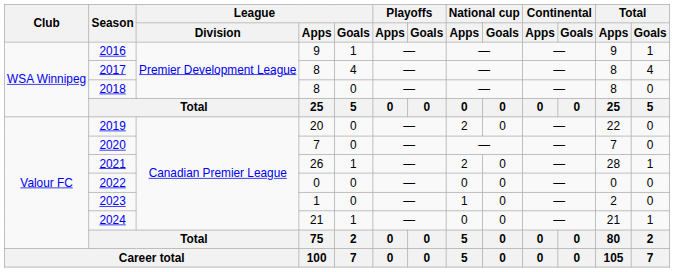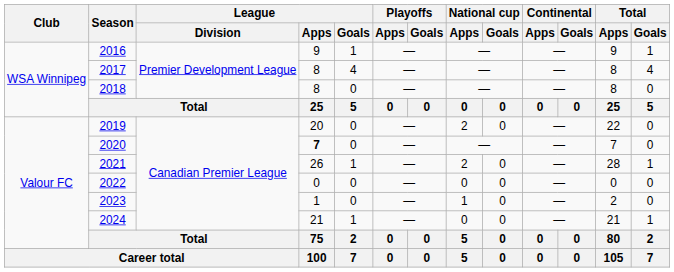2020 | League / Apps: normal -> bold
